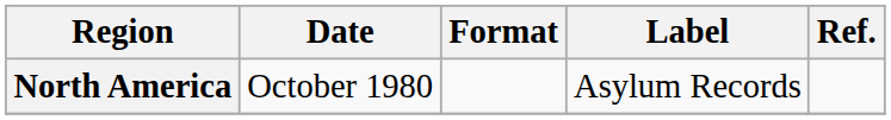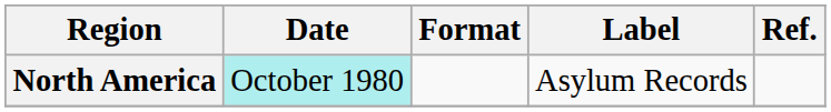North America | Date: no background -> paleturquoise background
